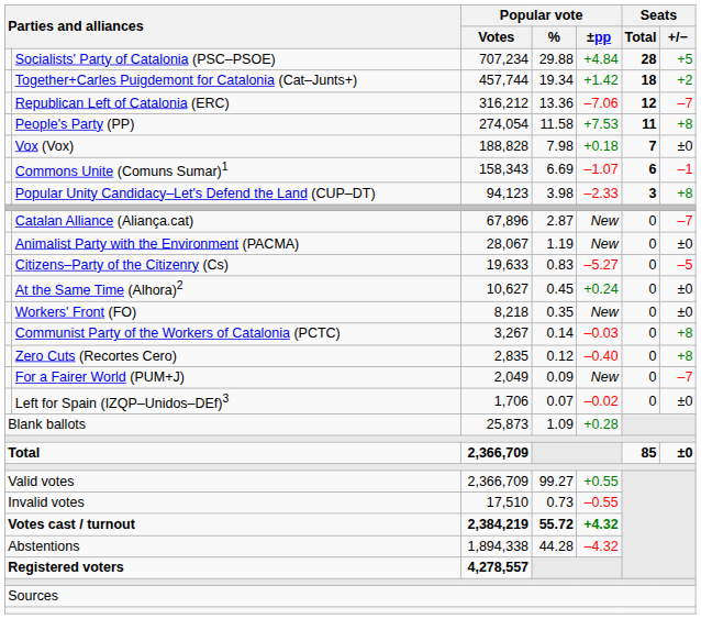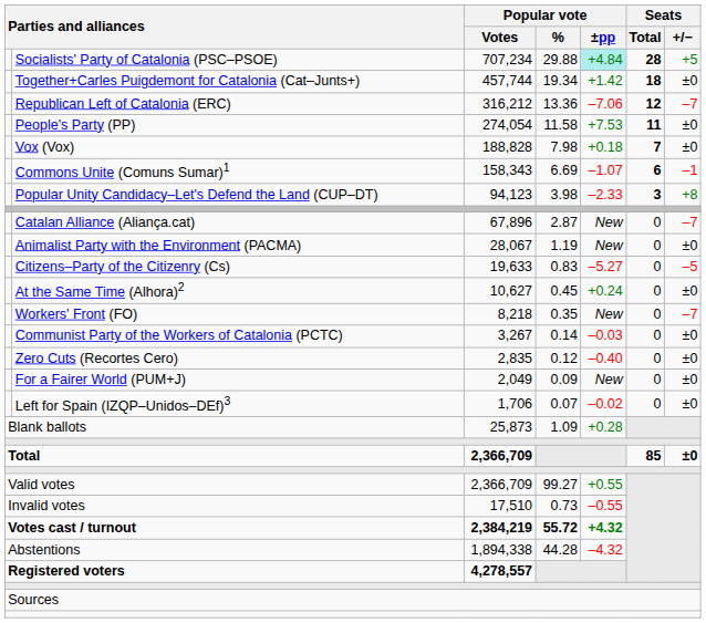Socialists' Party of Catalonia (PSC–PSOE) | Popular vote / ±pp: no background -> paleturquoise background
Together+Carles Puigdemont for Catalonia (Cat–Junts+) | Seats / +/−: +2 -> ±0
People's Party (PP) | Seats / +/−: +8 -> ±0
Workers' Front (FO) | Seats / +/−: ±0 -> –7
Communist Party of the Workers of Catalonia (PCTC) | Seats / +/−: +8 -> ±0
Zero Cuts (Recortes Cero) | Seats / +/−: +8 -> ±0
For a Fairer World (PUM+J) | Seats / +/−: –7 -> ±0
